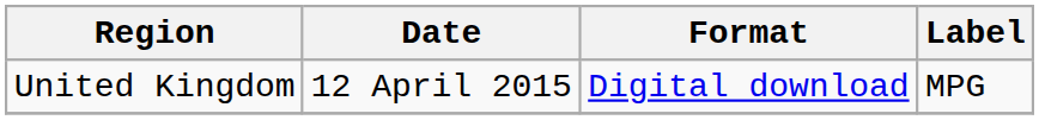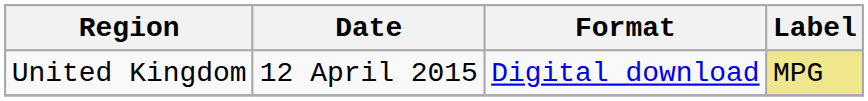United Kingdom | Label: no background -> khaki background
